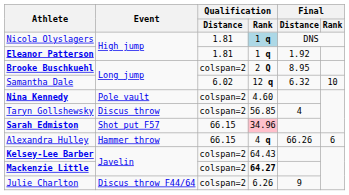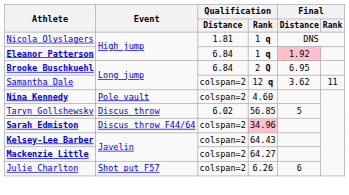Nicola Olyslagers | Qualification / Rank: lightblue background -> no background
Eleanor Patterson | Qualification / Distance: 1.81 -> 6.84
Eleanor Patterson | Final / Distance: no background -> pink background
Brooke Buschkuehl | Qualification / Distance: colspan=2 -> 6.84
Brooke Buschkuehl | Final / Distance: 8.95 -> 6.95
Samantha Dale | Qualification / Distance: 6.02 -> colspan=2
Samantha Dale | Final / Distance: 6.32 -> 3.62
Samantha Dale | Final / Rank: 10 -> 11
Taryn Gollshewsky | Qualification / Distance: colspan=2 -> 6.02
Taryn Gollshewsky | Final / Distance: 4 -> 5
Sarah Edmiston | Event: Shot put F57 -> Discus throw F44/64
Sarah Edmiston | Qualification / Distance: 66.15 -> colspan=2
- row: Alexandra Hulley | Hammer throw | 66.15 | 4 q | 66.26 | 6
Mackenzie Little | Qualification / Rank: bold -> normal
Julie Charlton | Event: Discus throw F44/64 -> Shot put F57
Julie Charlton | Final / Distance: 9 -> 6
